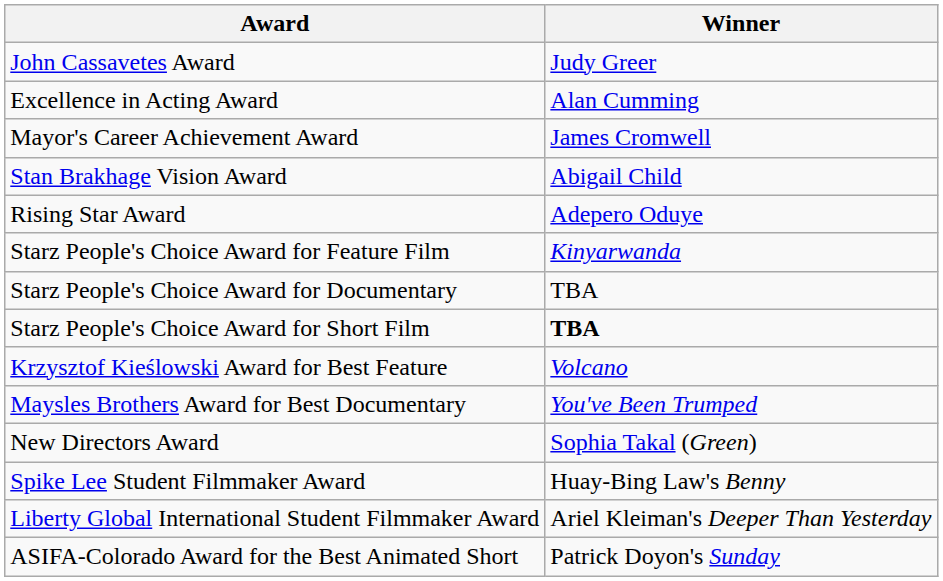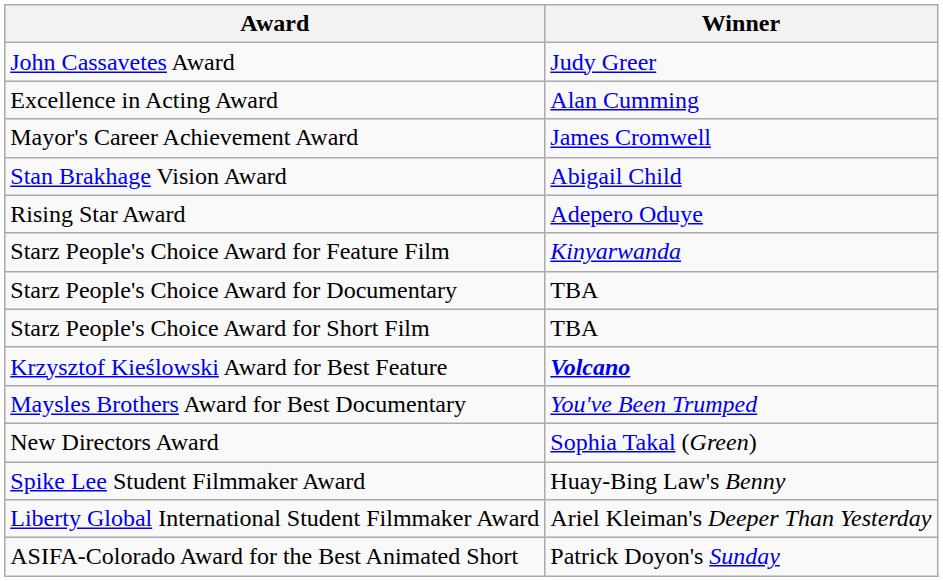Starz People's Choice Award for Short Film | Winner: bold -> normal
Krzysztof Kieślowski Award for Best Feature | Winner: normal -> bold
